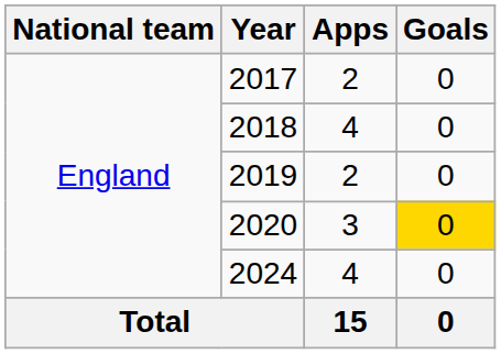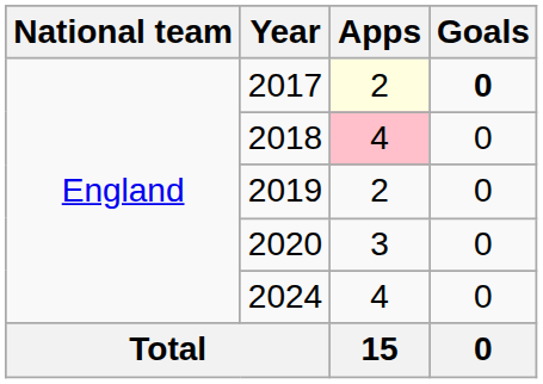2017 | Apps: no background -> lightyellow background
2017 | Goals: normal -> bold
2018 | Apps: no background -> pink background
2020 | Goals: gold background -> no background
